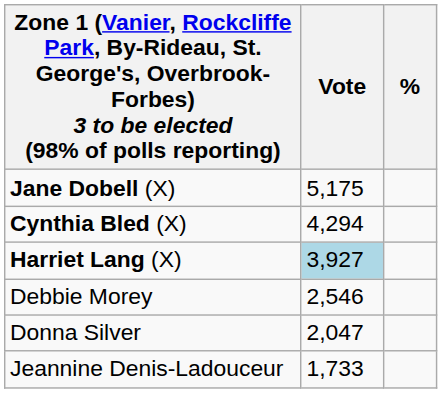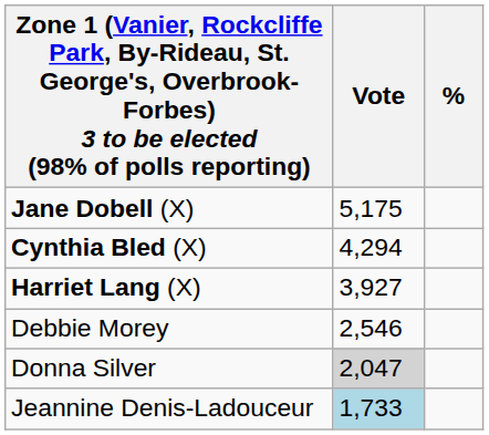Harriet Lang (X) | Vote: lightblue background -> no background
Donna Silver | Vote: no background -> lightgrey background
Jeannine Denis-Ladouceur | Vote: no background -> lightblue background
